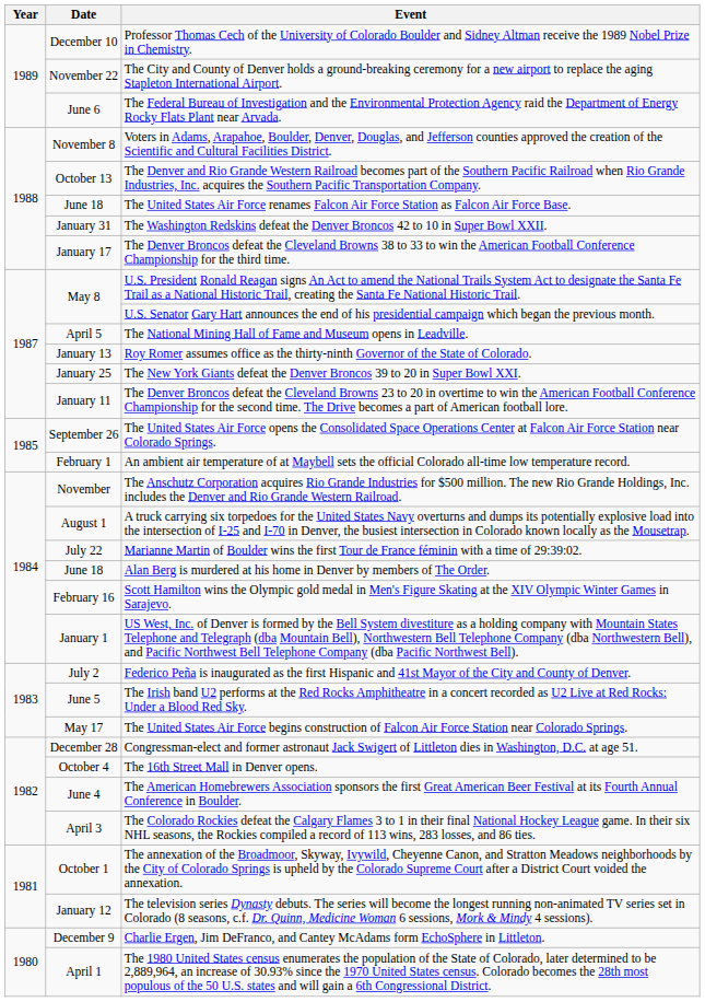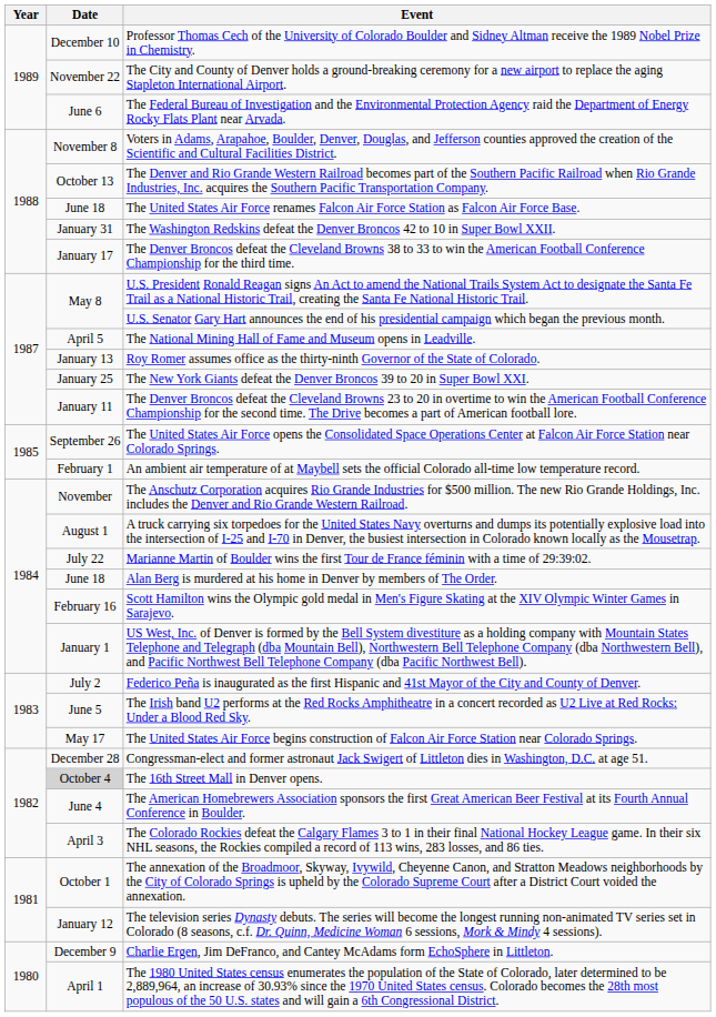The 16th Street Mall in Denver opens. | Date: no background -> lightgrey background
